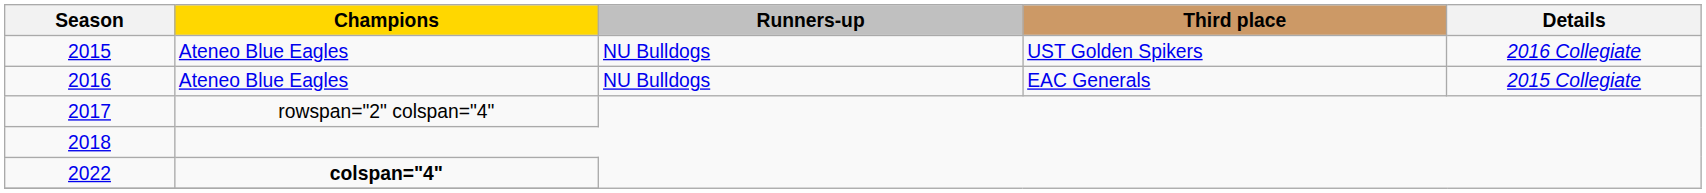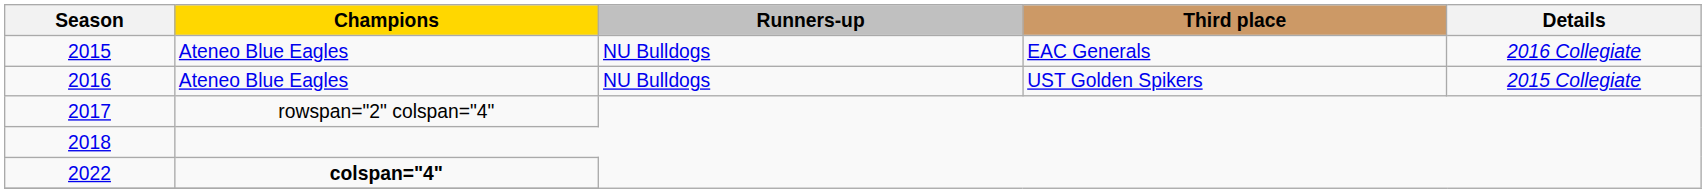2015 | Third place: UST Golden Spikers -> EAC Generals
2016 | Third place: EAC Generals -> UST Golden Spikers
